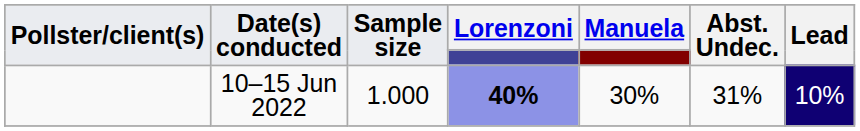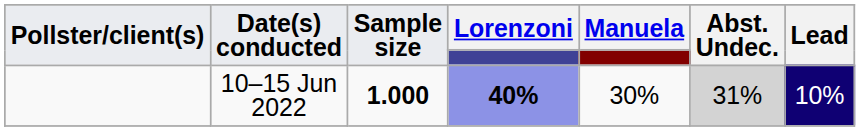10–15 Jun 2022 | Sample size: normal -> bold
10–15 Jun 2022 | Abst. Undec.: no background -> lightgrey background
